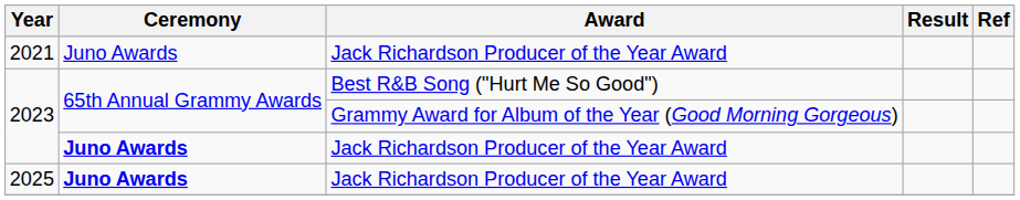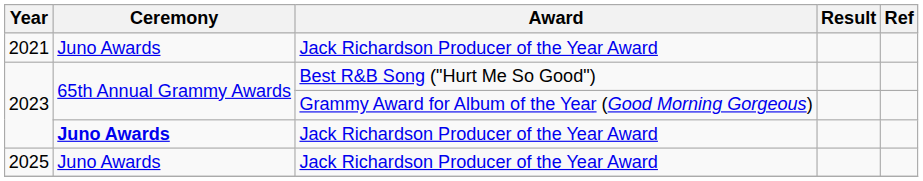2025 | Ceremony: bold -> normal
